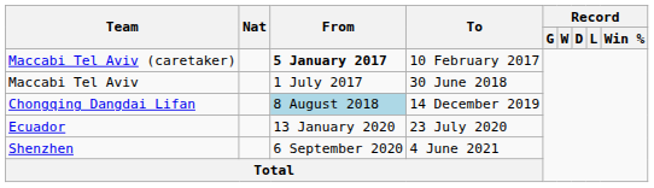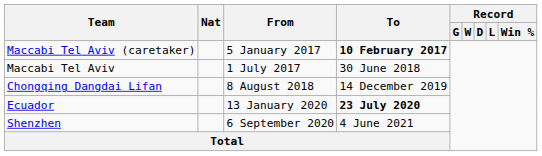Maccabi Tel Aviv (caretaker) | From: bold -> normal
Maccabi Tel Aviv (caretaker) | To: normal -> bold
Chongqing Dangdai Lifan | From: lightblue background -> no background
Ecuador | To: normal -> bold
